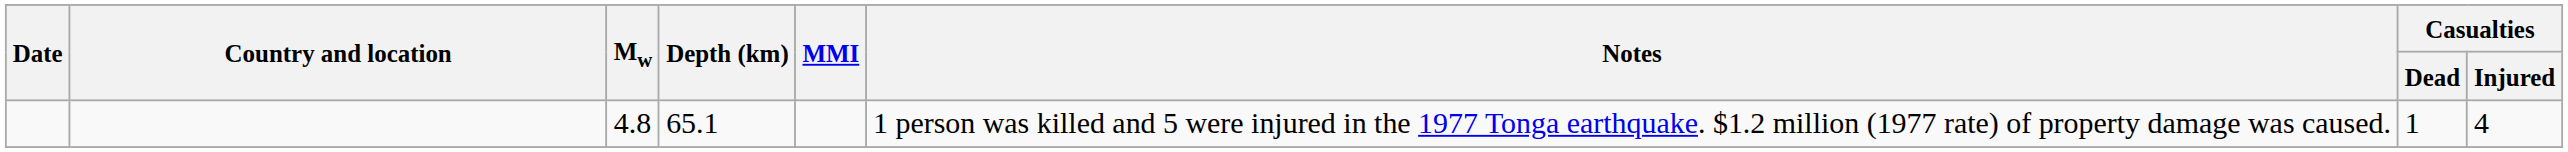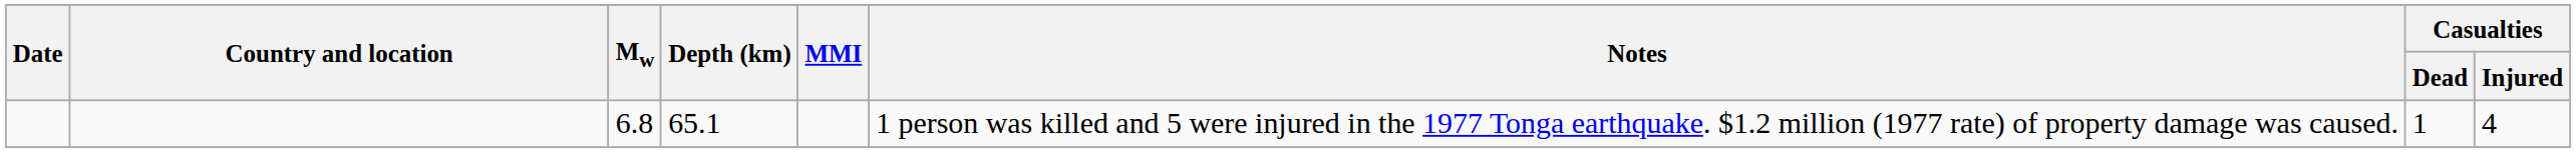row 3 | Mw: 4.8 -> 6.8
